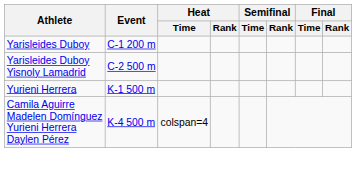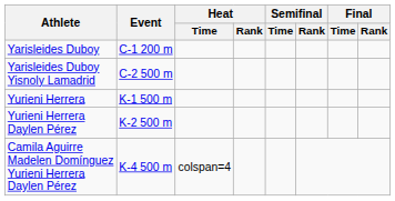+ row: Yurieni Herrera Daylen Pérez | K-2 500 m
